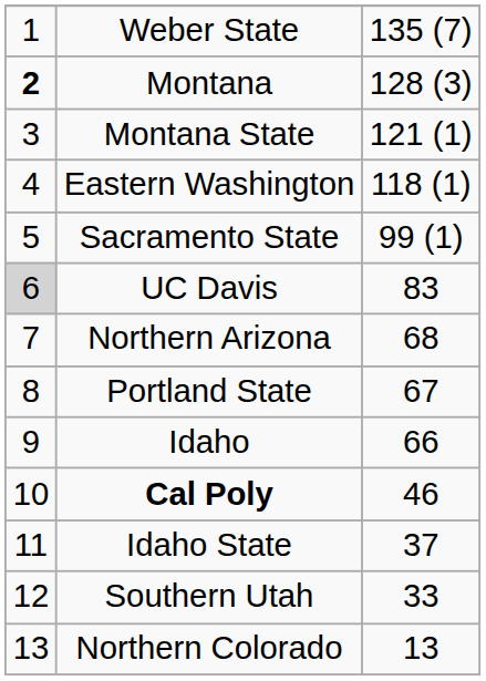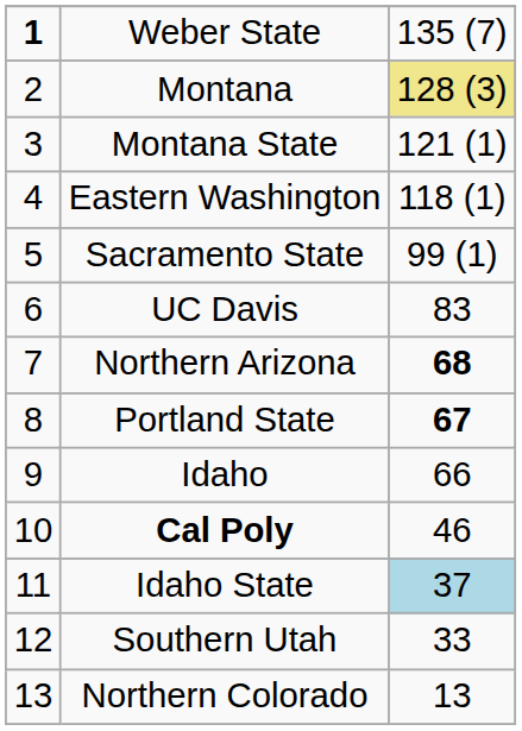Weber State | column 1: normal -> bold
Montana | column 1: bold -> normal
Montana | column 3: no background -> khaki background
UC Davis | column 1: lightgrey background -> no background
Northern Arizona | column 3: normal -> bold
Portland State | column 3: normal -> bold
Idaho State | column 3: no background -> lightblue background
